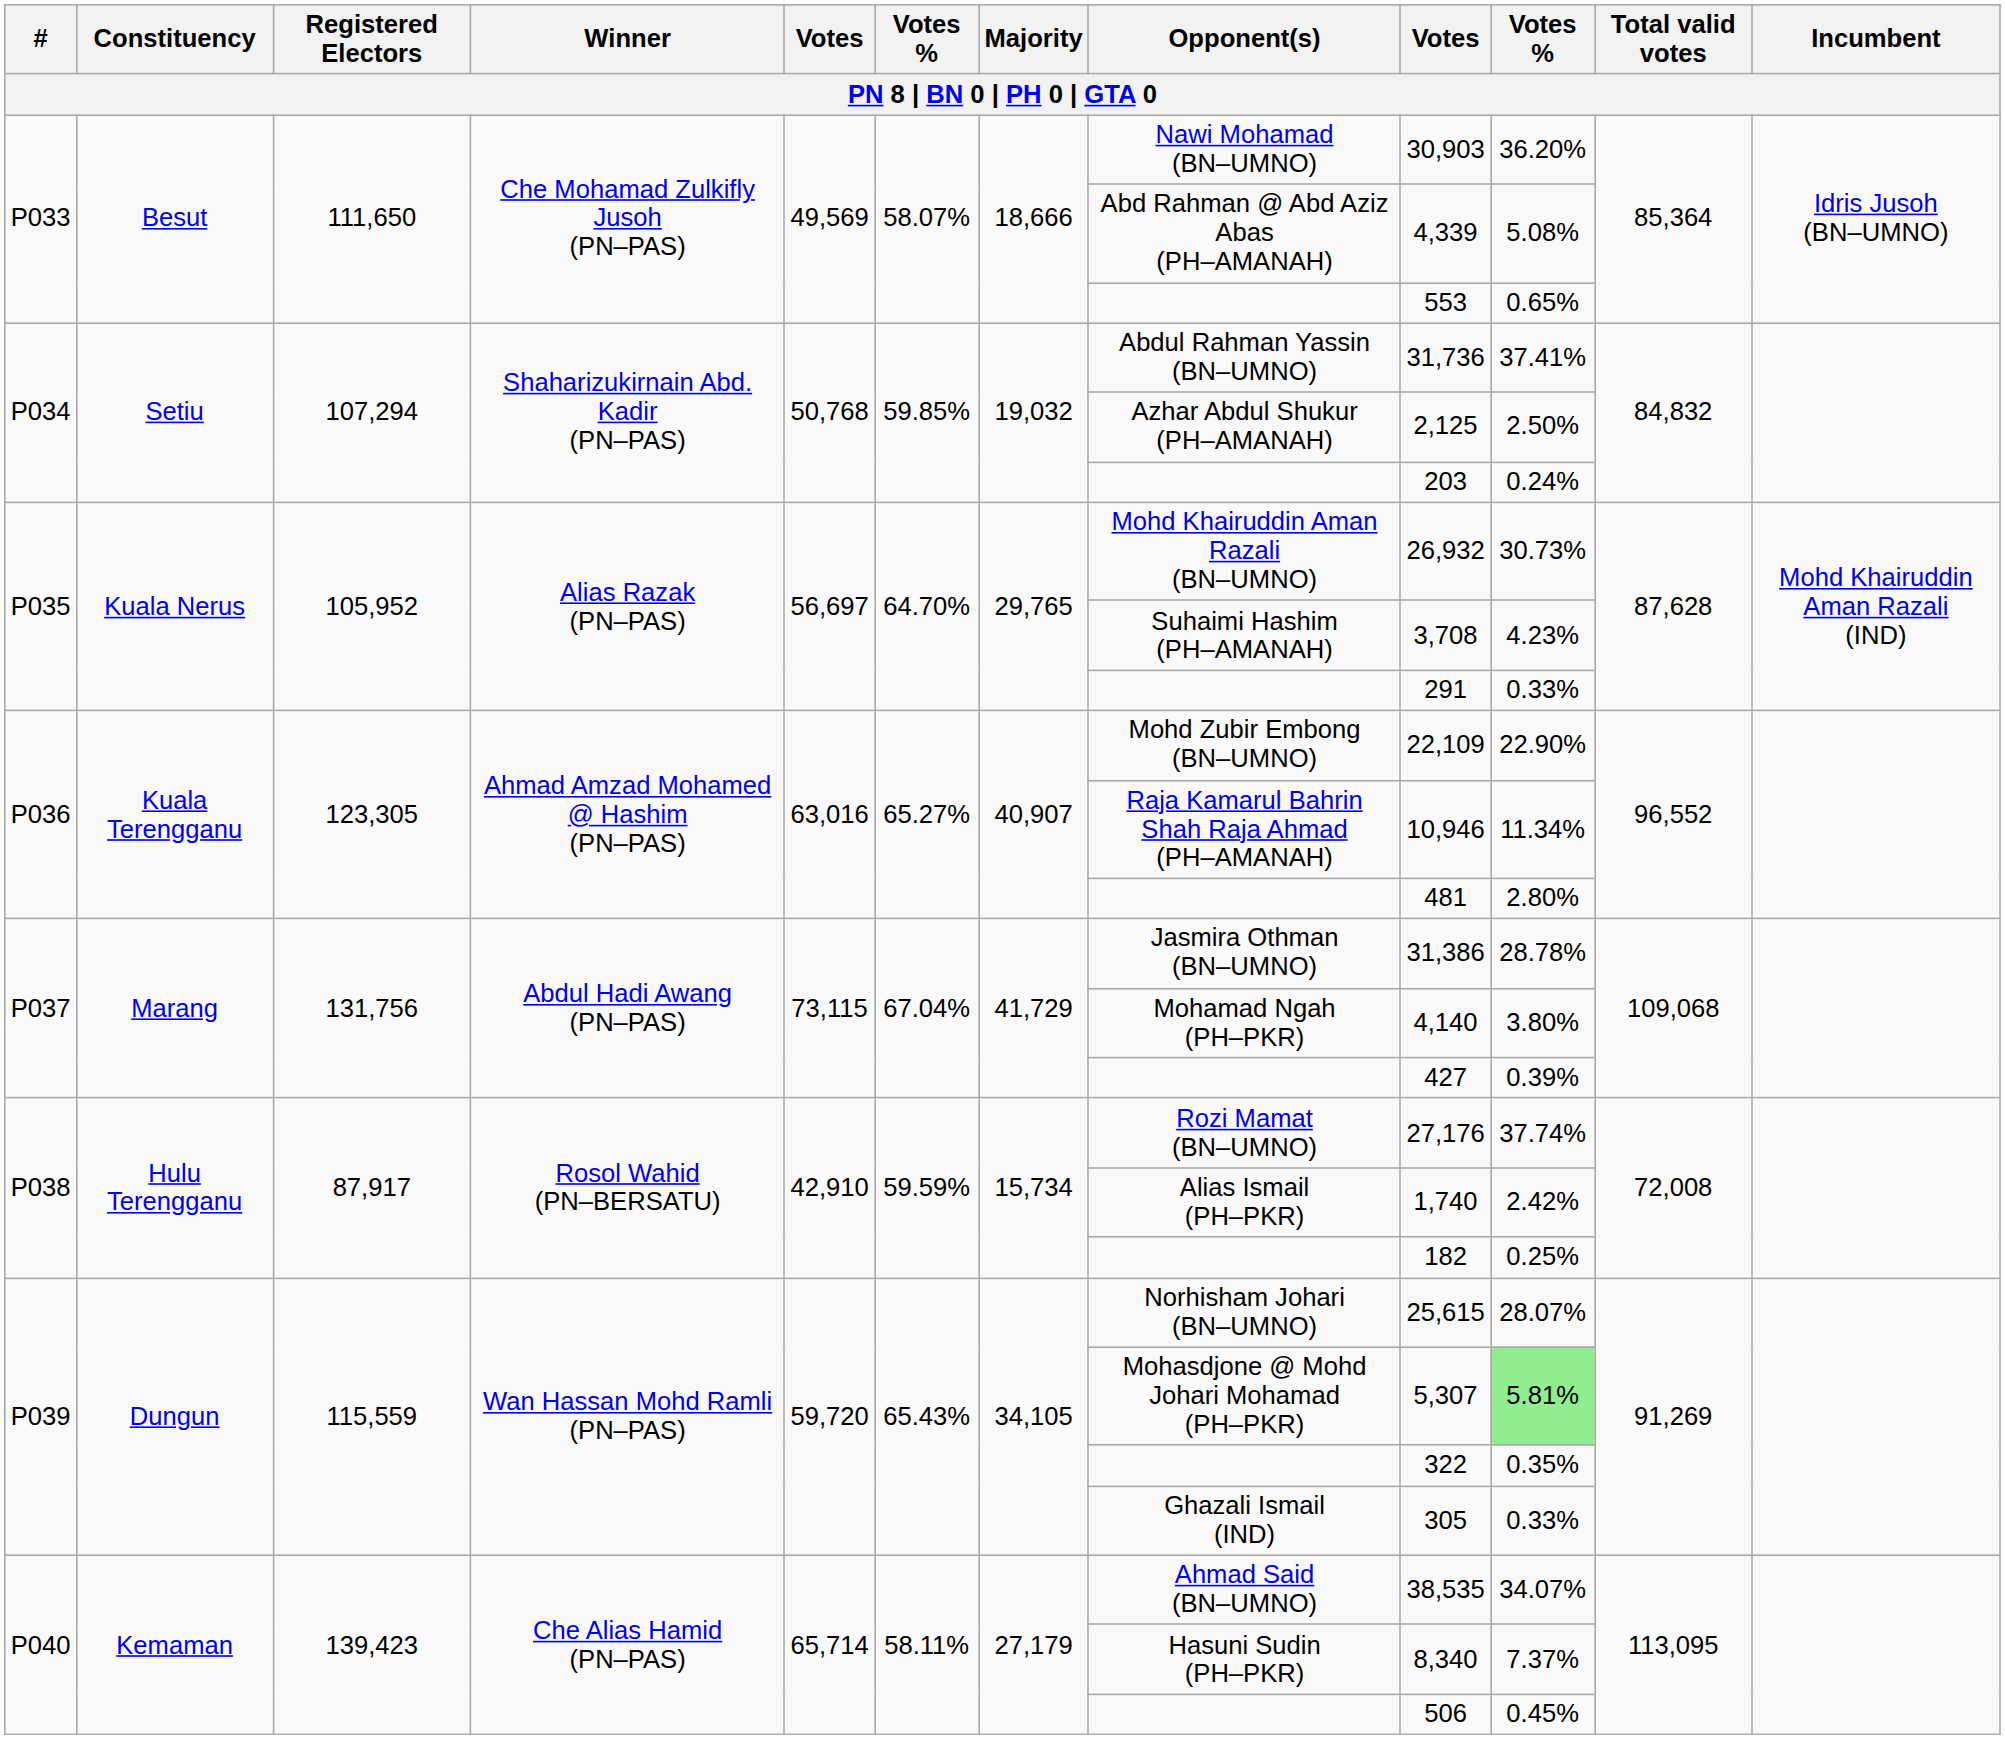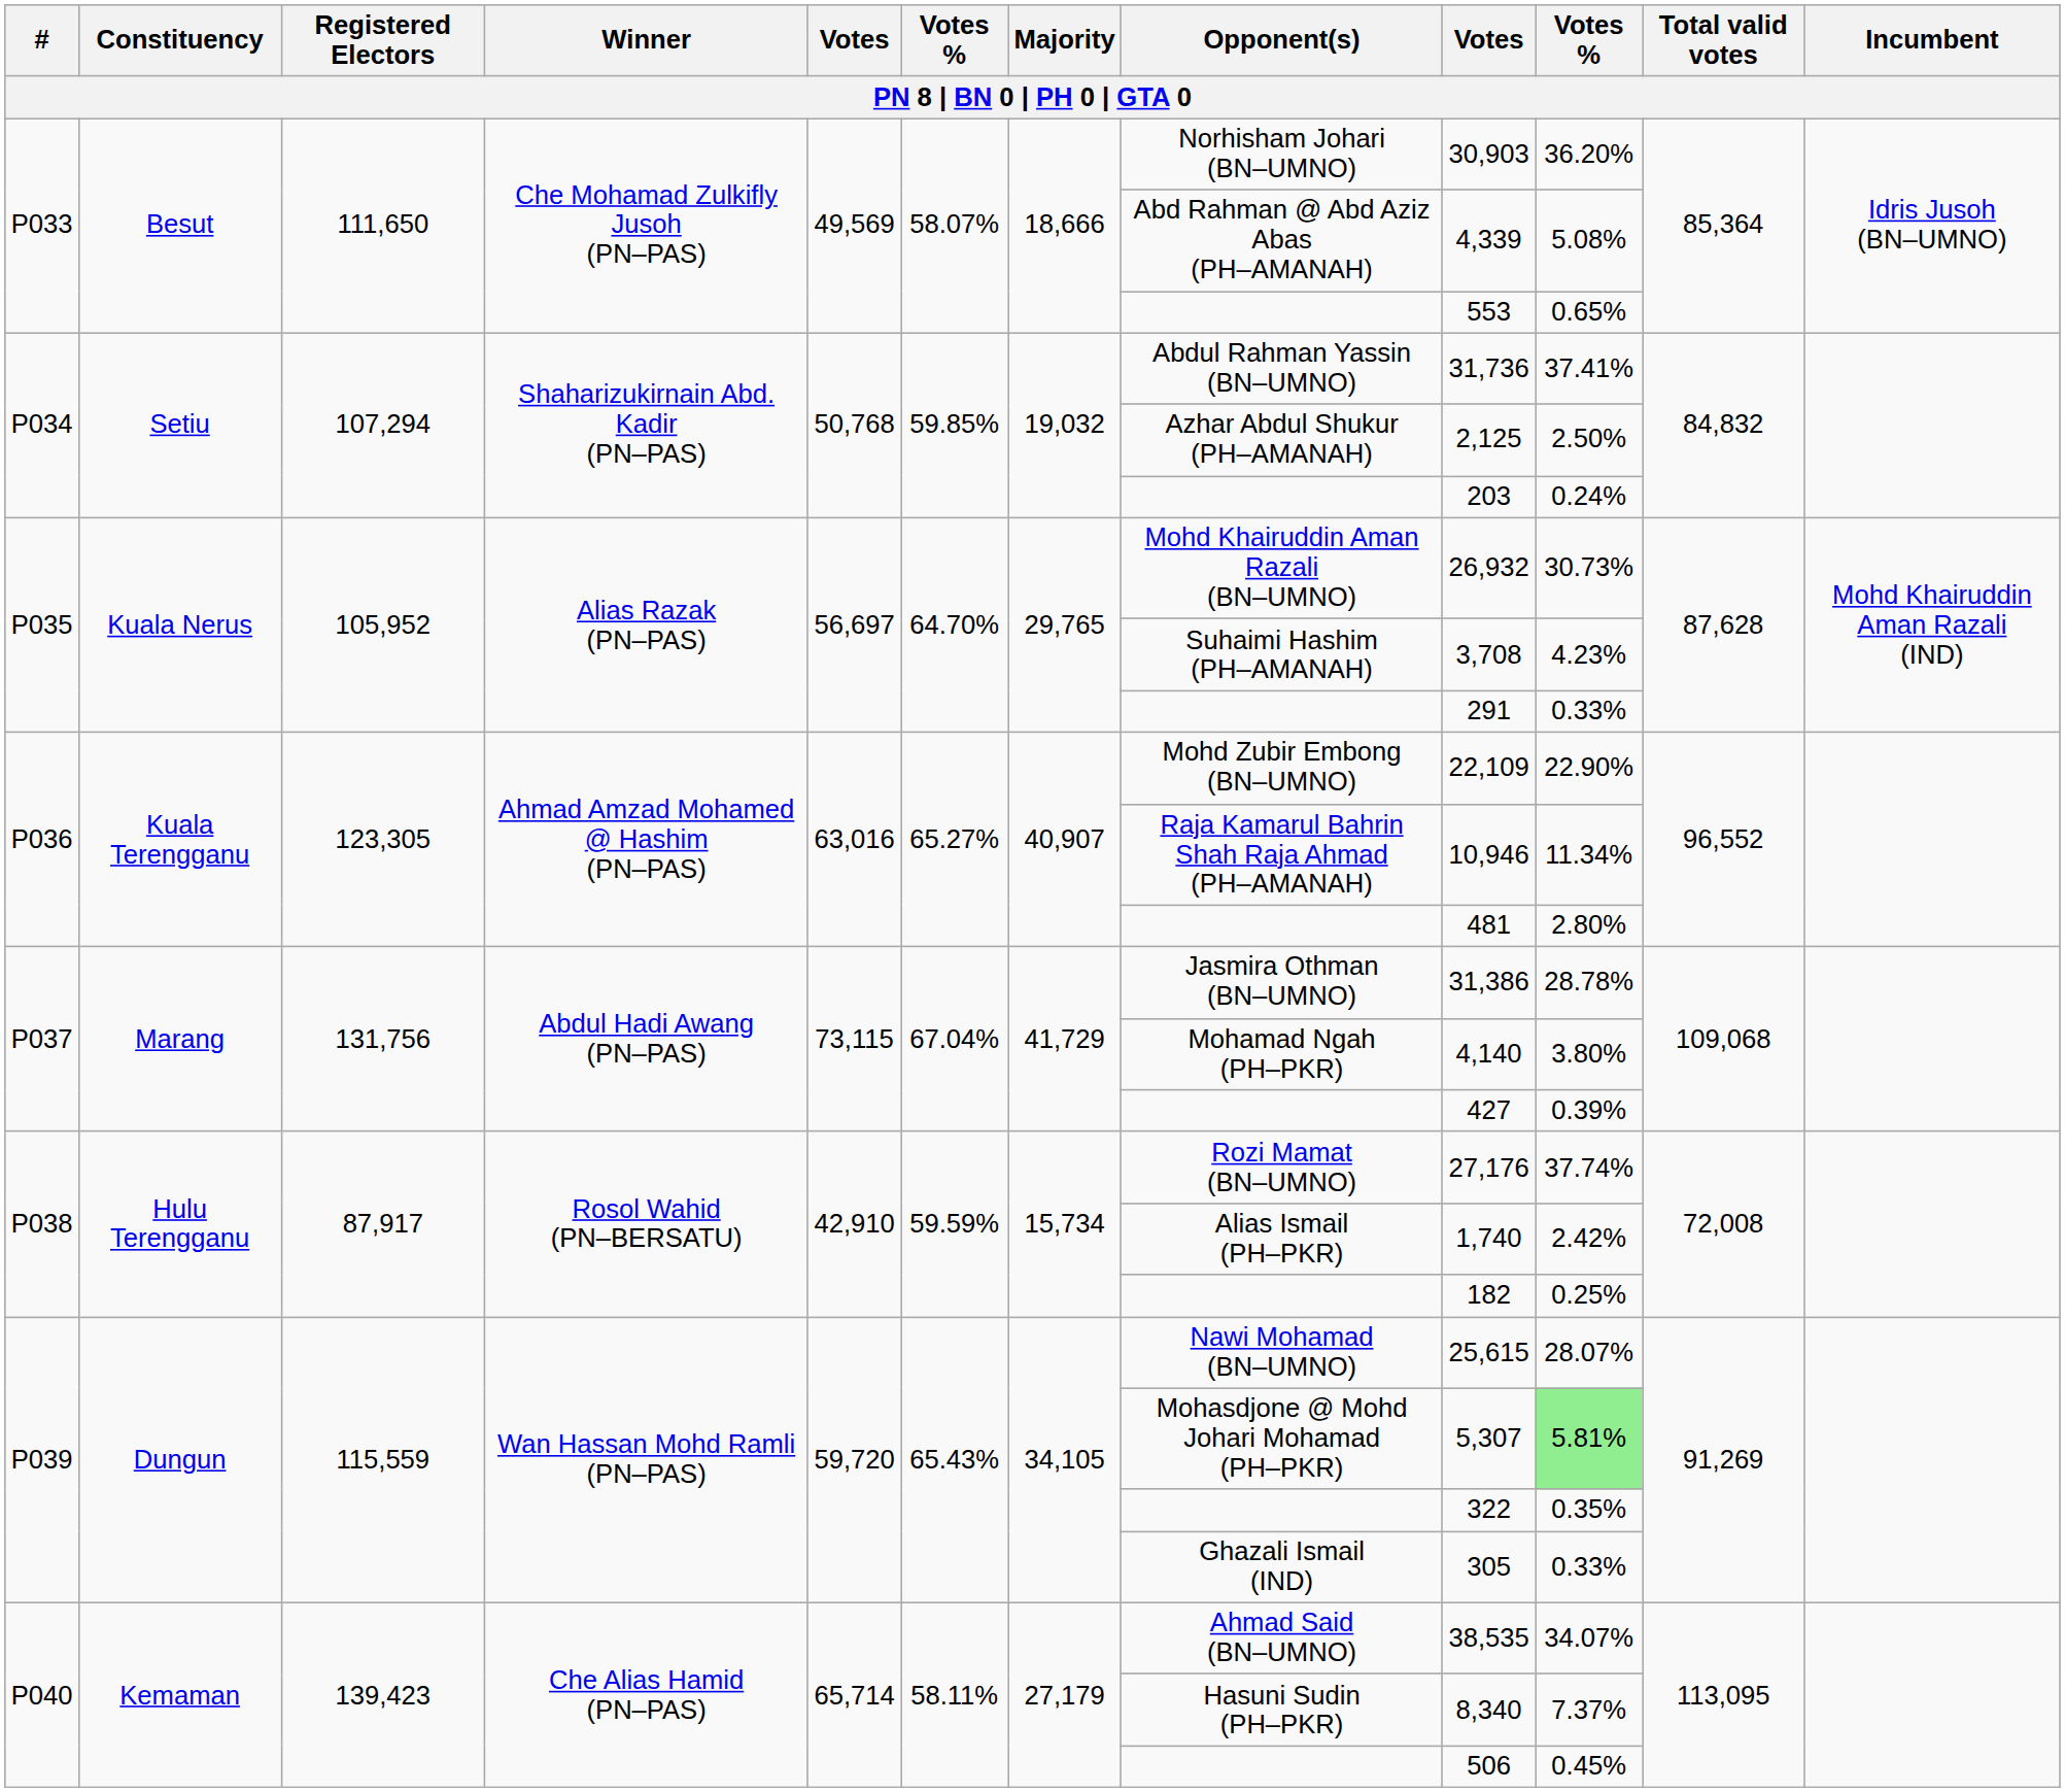row 3 | Opponent(s): Nawi Mohamad (BN–UMNO) -> Norhisham Johari (BN–UMNO)
row 21 | Opponent(s): Norhisham Johari (BN–UMNO) -> Nawi Mohamad (BN–UMNO)
